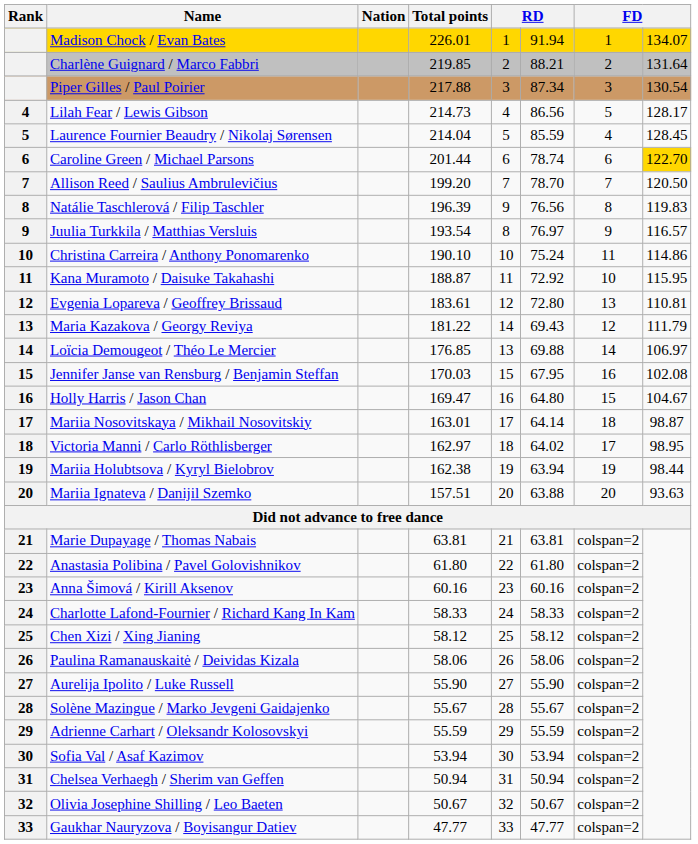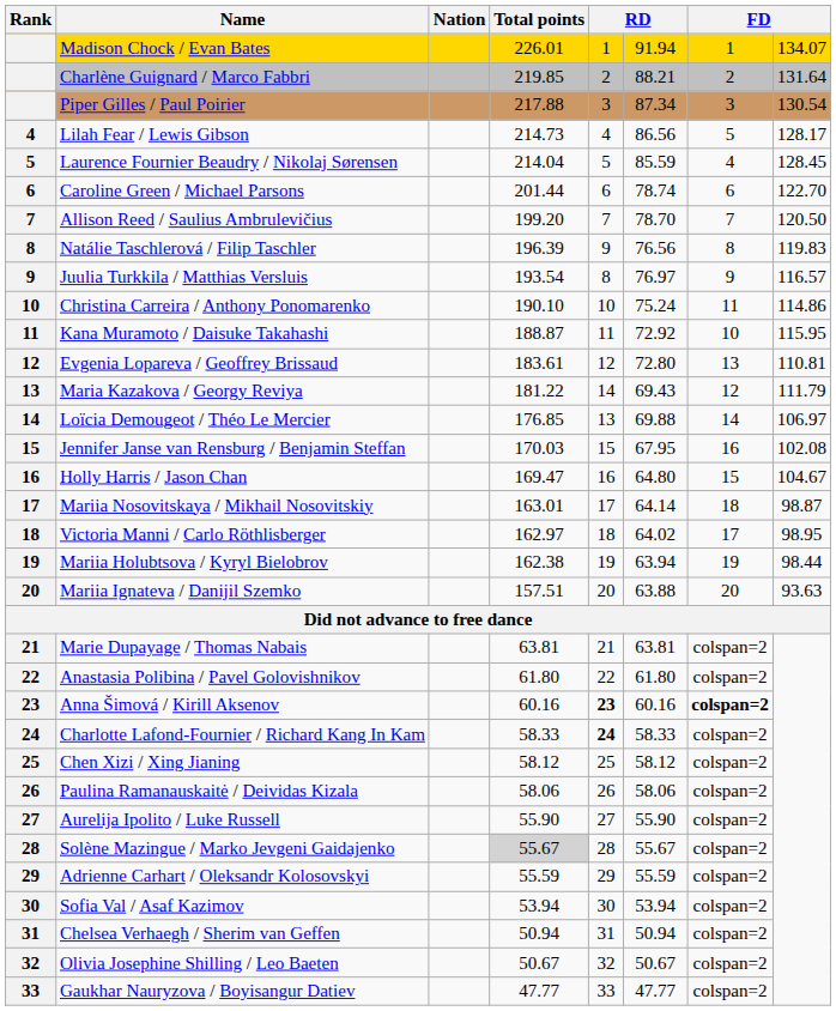Caroline Green / Michael Parsons | column 8: gold background -> no background
Anna Šimová / Kirill Aksenov | column 5: normal -> bold
Anna Šimová / Kirill Aksenov | column 7: normal -> bold
Charlotte Lafond-Fournier / Richard Kang In Kam | column 5: normal -> bold
Solène Mazingue / Marko Jevgeni Gaidajenko | Total points: no background -> lightgrey background
